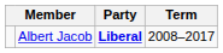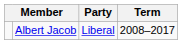Albert Jacob | Party: bold -> normal
